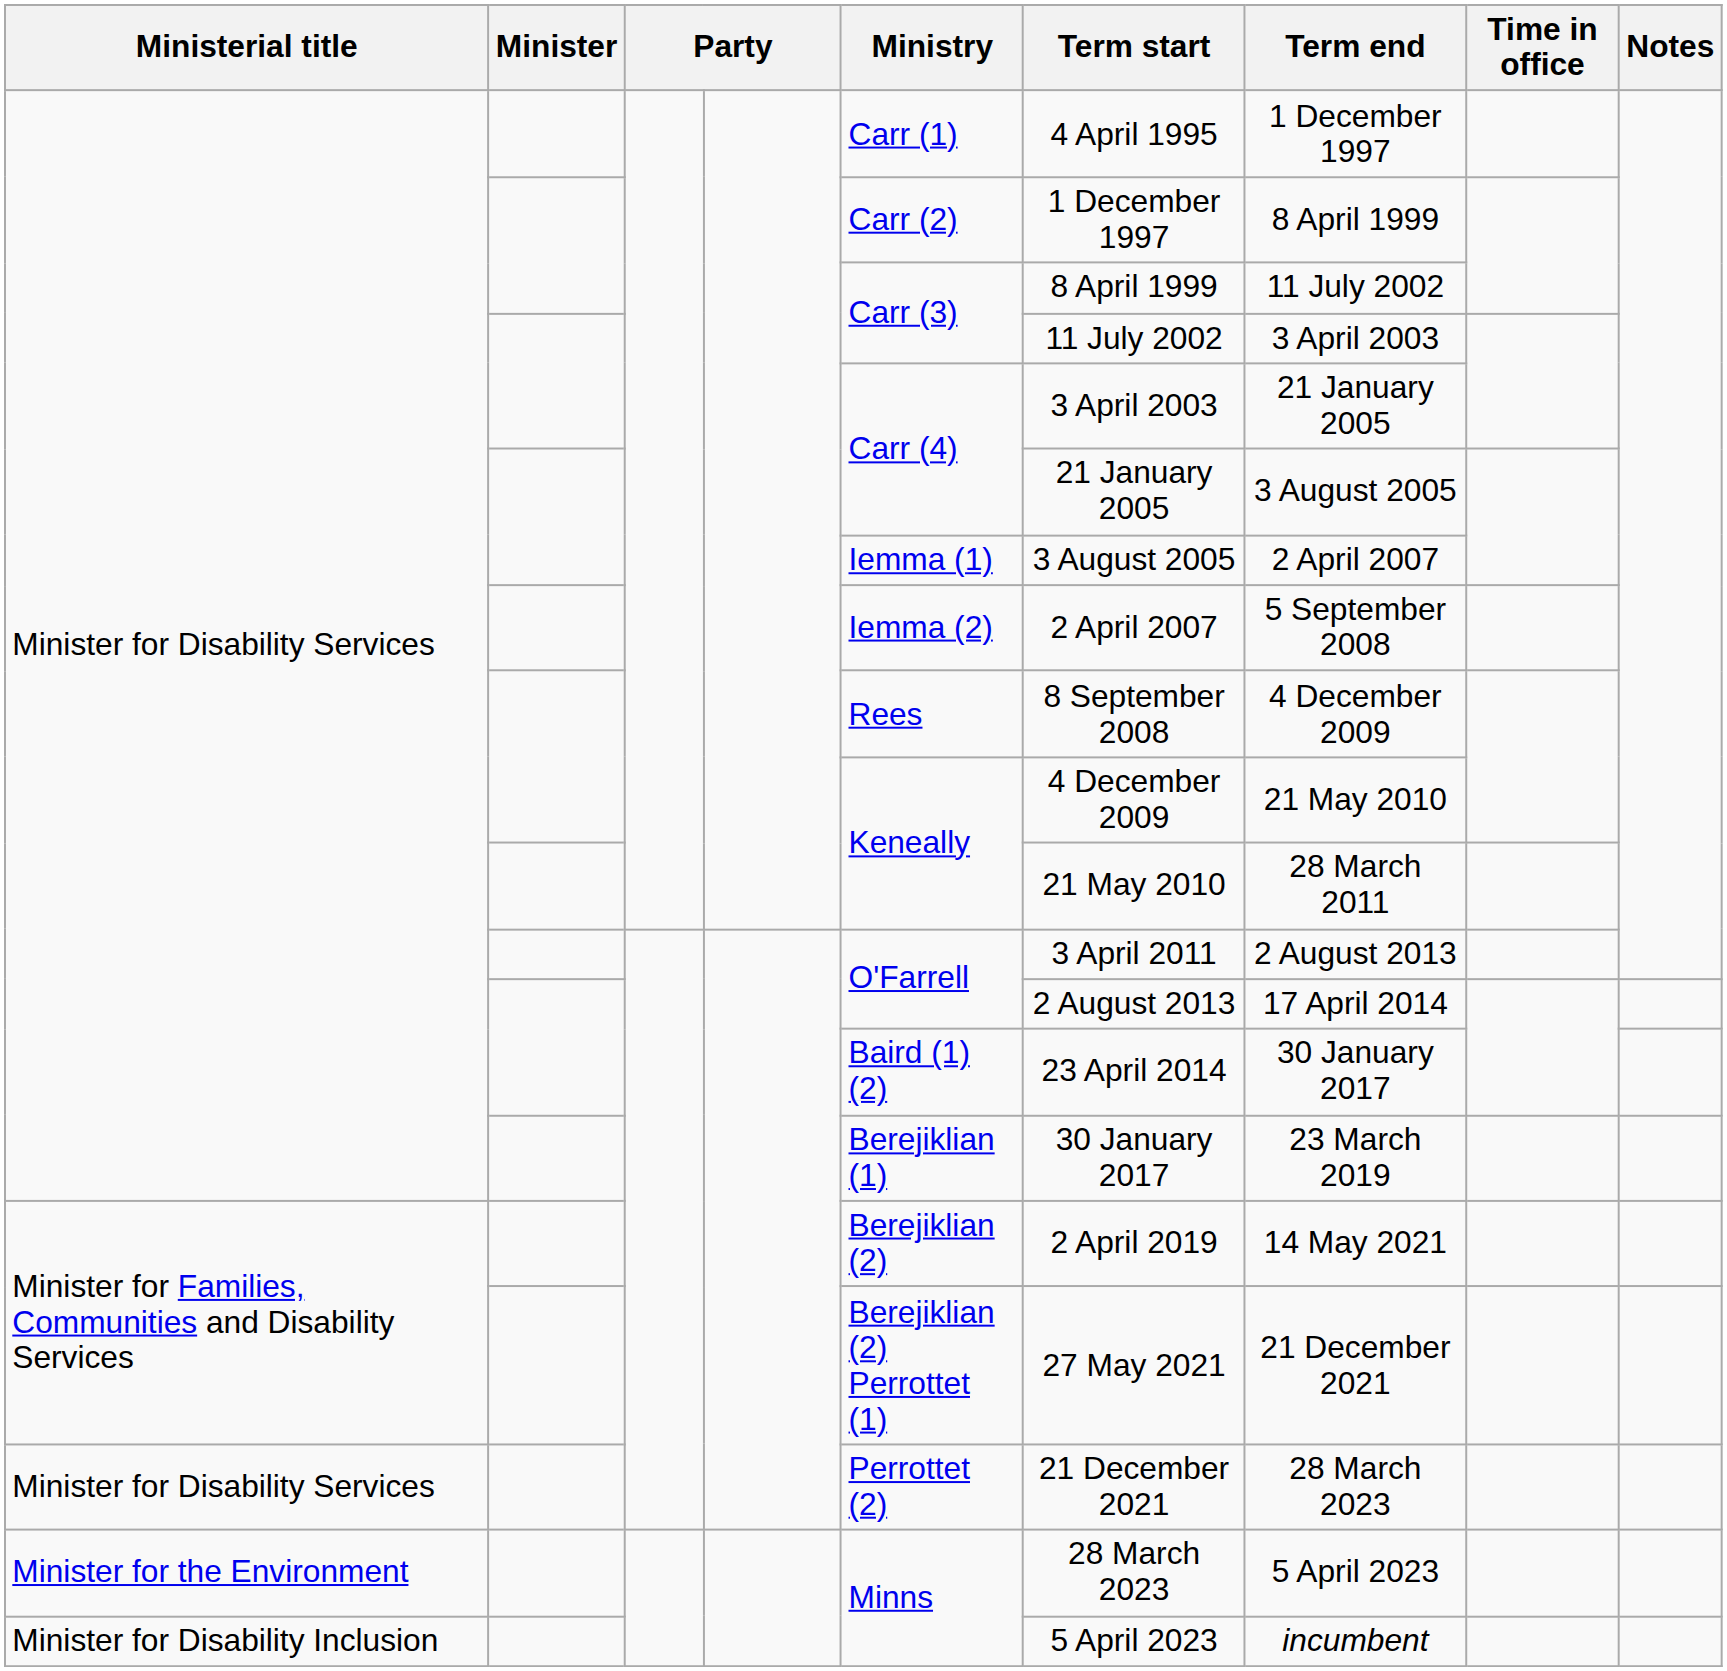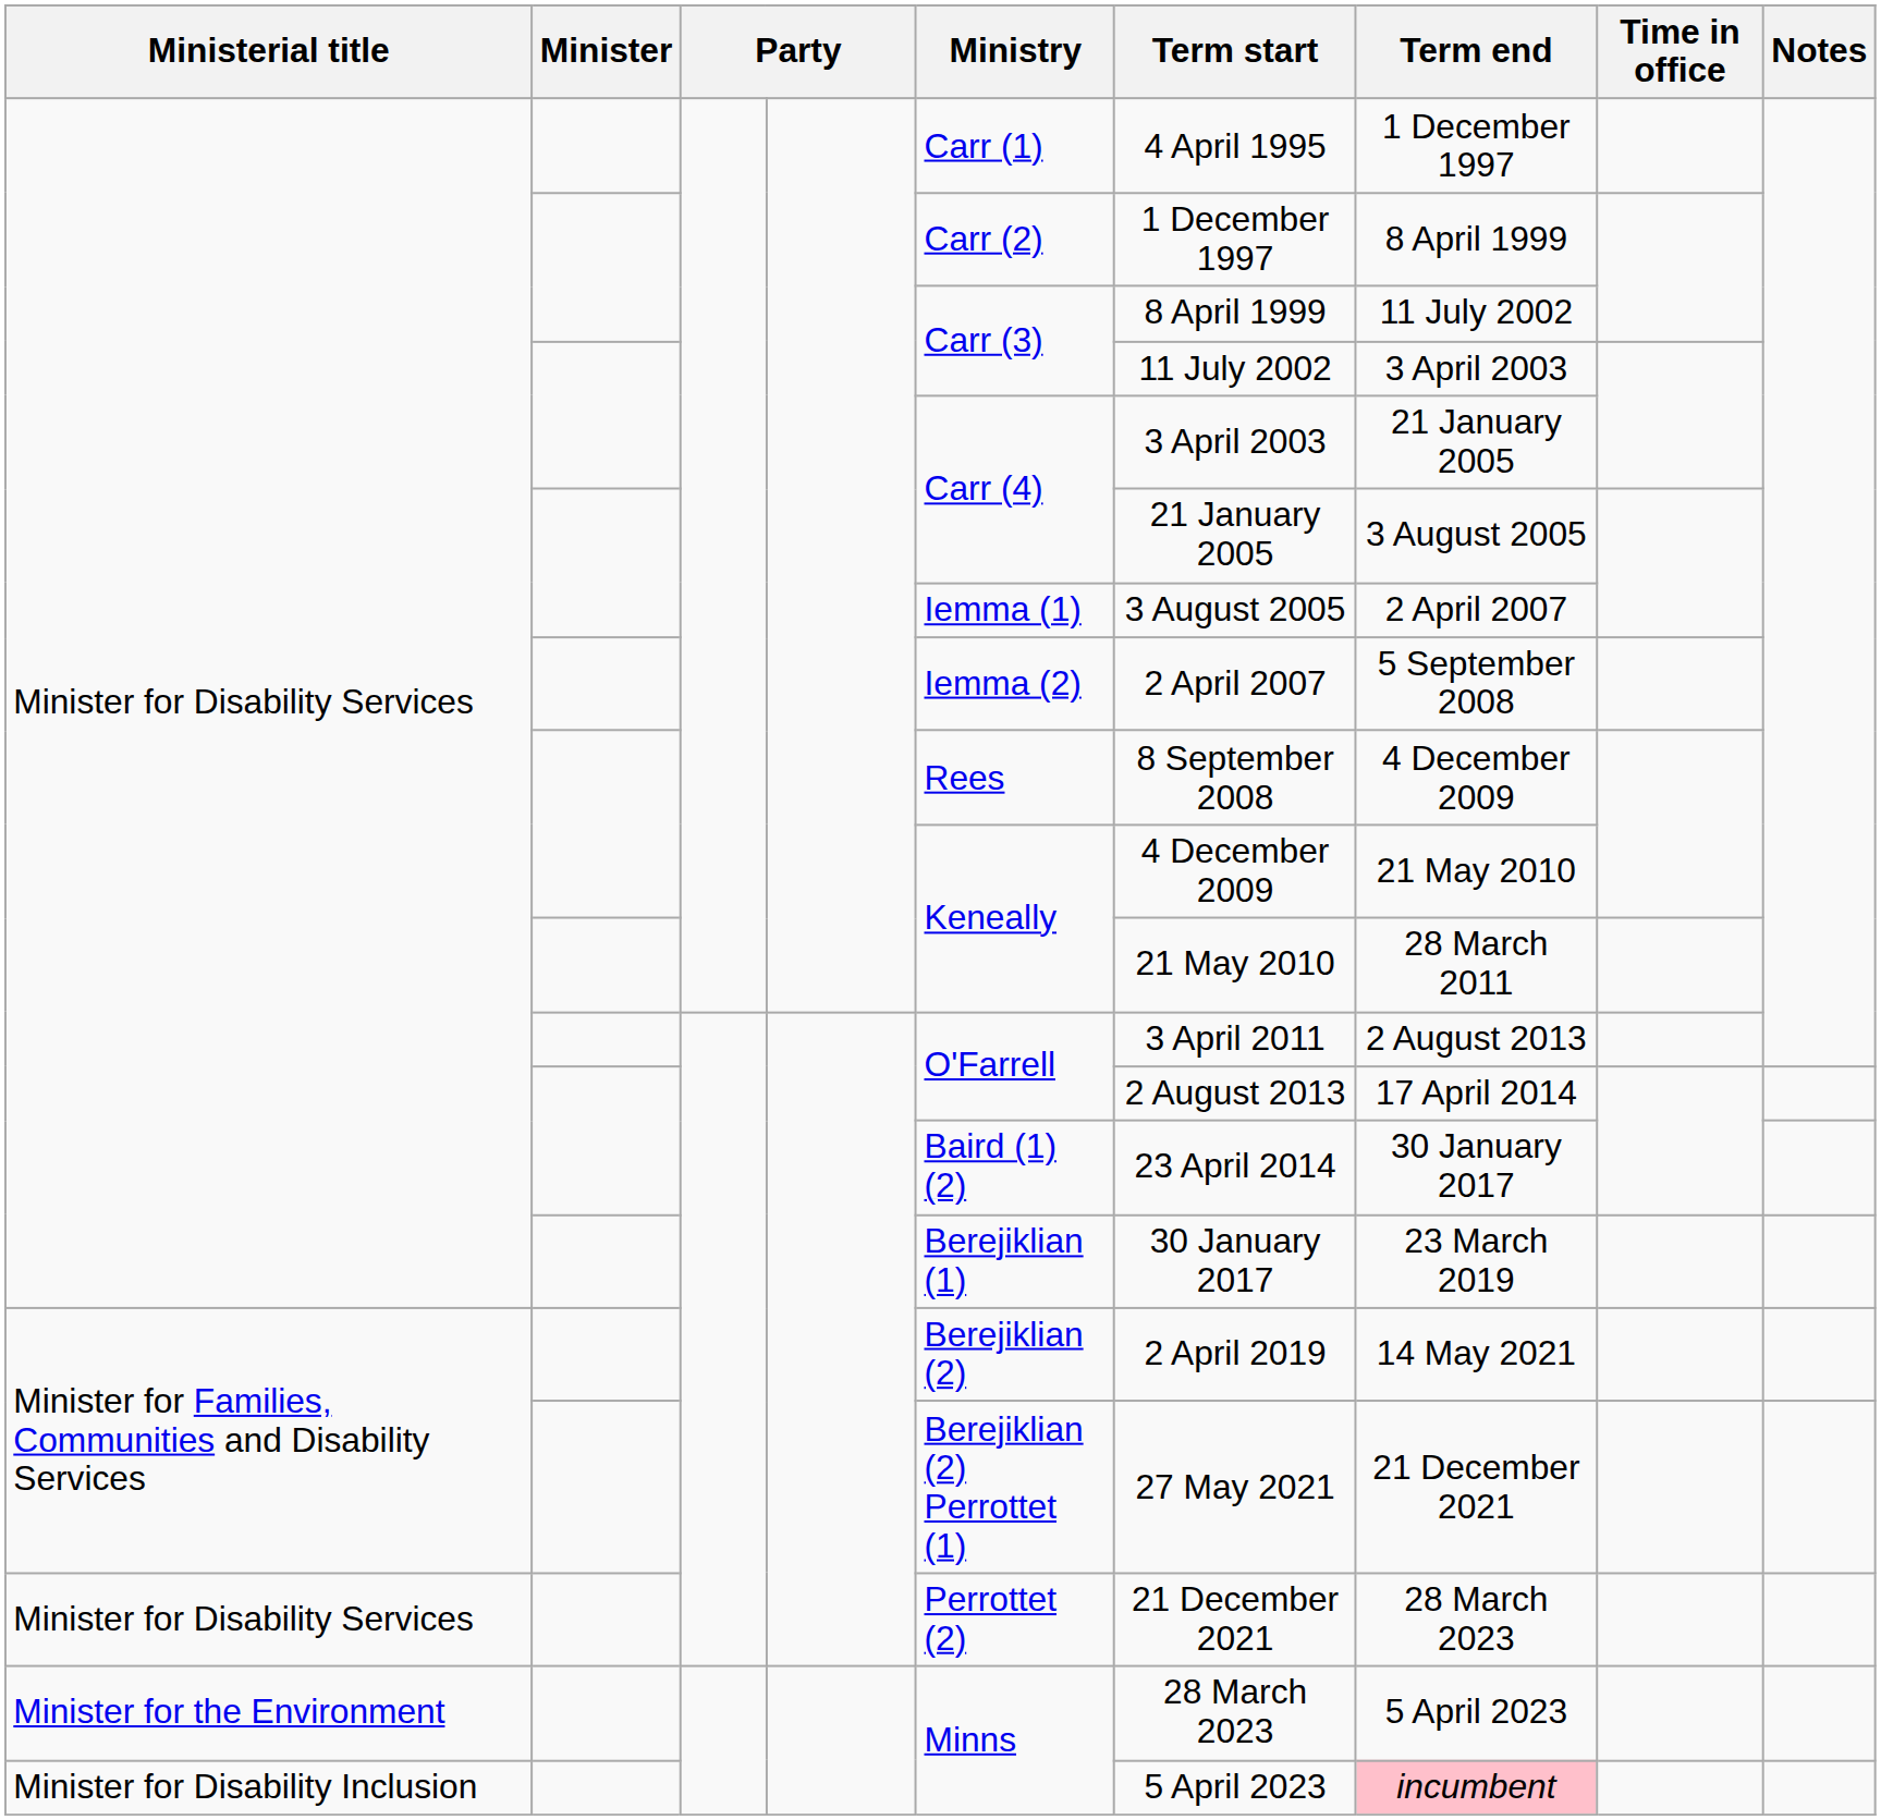Minister for Disability Inclusion | Term end: no background -> pink background
